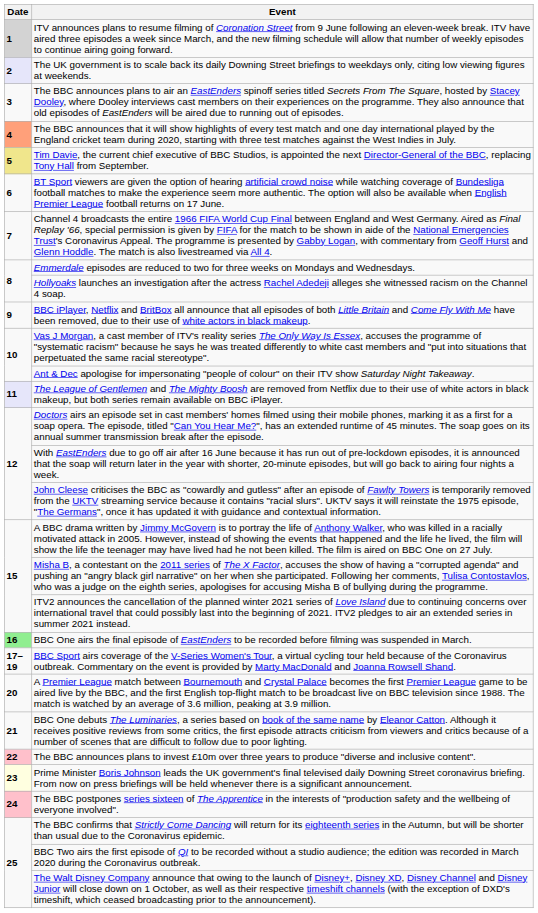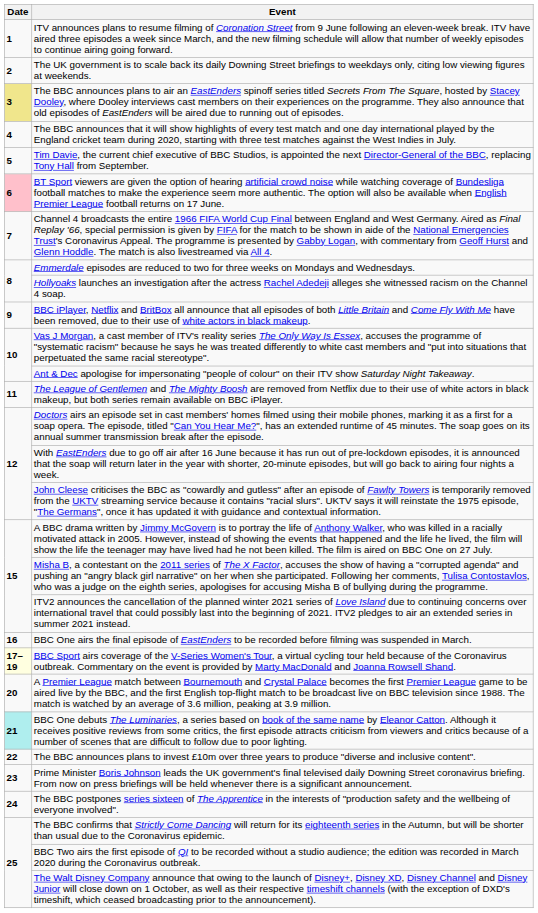row 2 | Date: lightgrey background -> no background
row 3 | Date: lavender background -> no background
row 4 | Date: no background -> khaki background
row 5 | Date: lightsalmon background -> no background
row 6 | Date: khaki background -> no background
row 7 | Date: no background -> pink background
row 14 | Date: lavender background -> no background
row 21 | Date: lightgreen background -> no background
row 22 | Date: no background -> lightyellow background
row 24 | Date: no background -> paleturquoise background
row 25 | Date: pink background -> no background
row 26 | Date: lightyellow background -> no background
row 27 | Date: pink background -> no background
